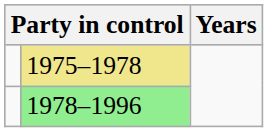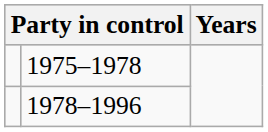1975–1978 | column 2: khaki background -> no background
1978–1996 | column 2: lightgreen background -> no background
